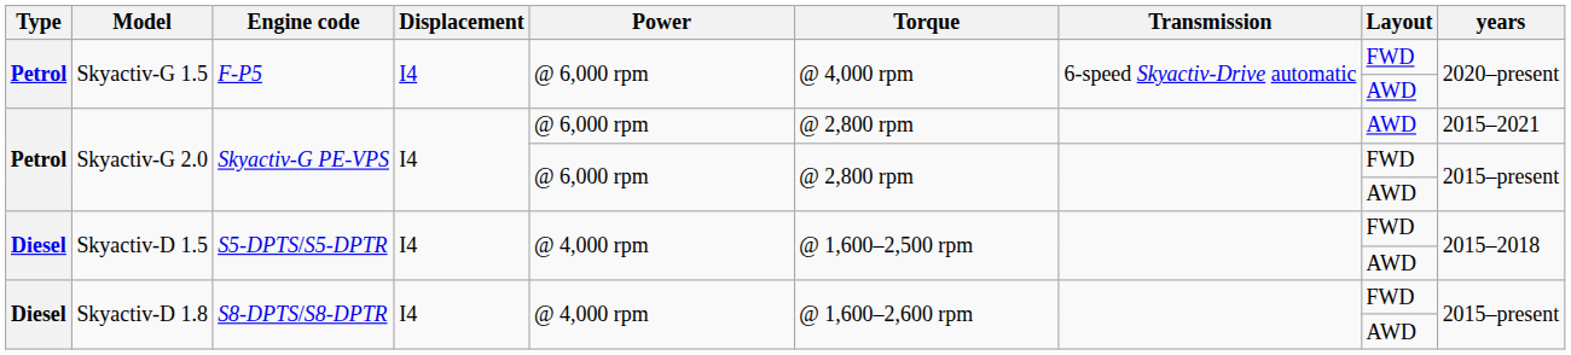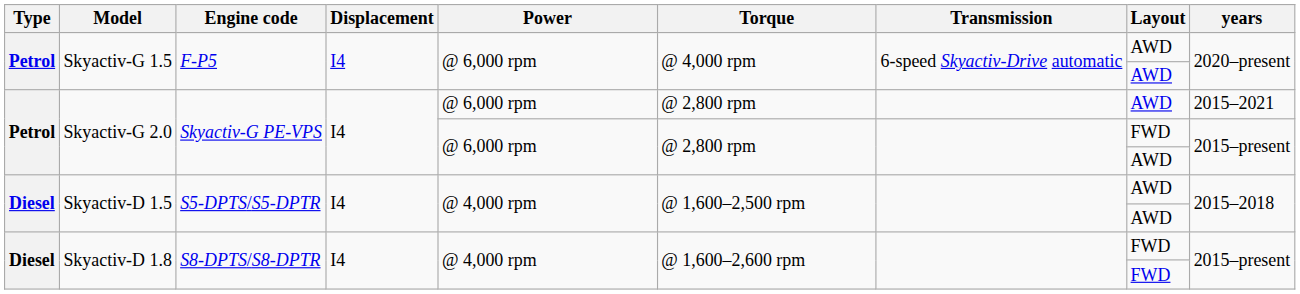row 2 | Layout: FWD -> AWD
row 7 | Layout: FWD -> AWD
row 10 | Layout: AWD -> FWD
